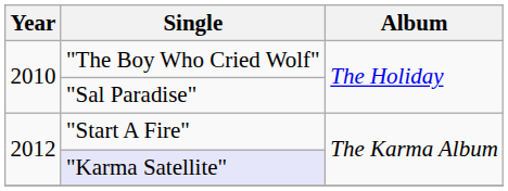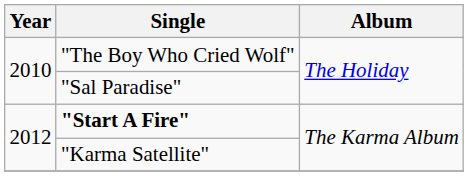"Start A Fire" | Single: normal -> bold
"Karma Satellite" | Single: lavender background -> no background
